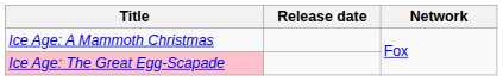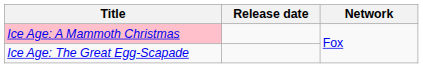Ice Age: A Mammoth Christmas | Title: no background -> pink background
Ice Age: The Great Egg-Scapade | Title: pink background -> no background
